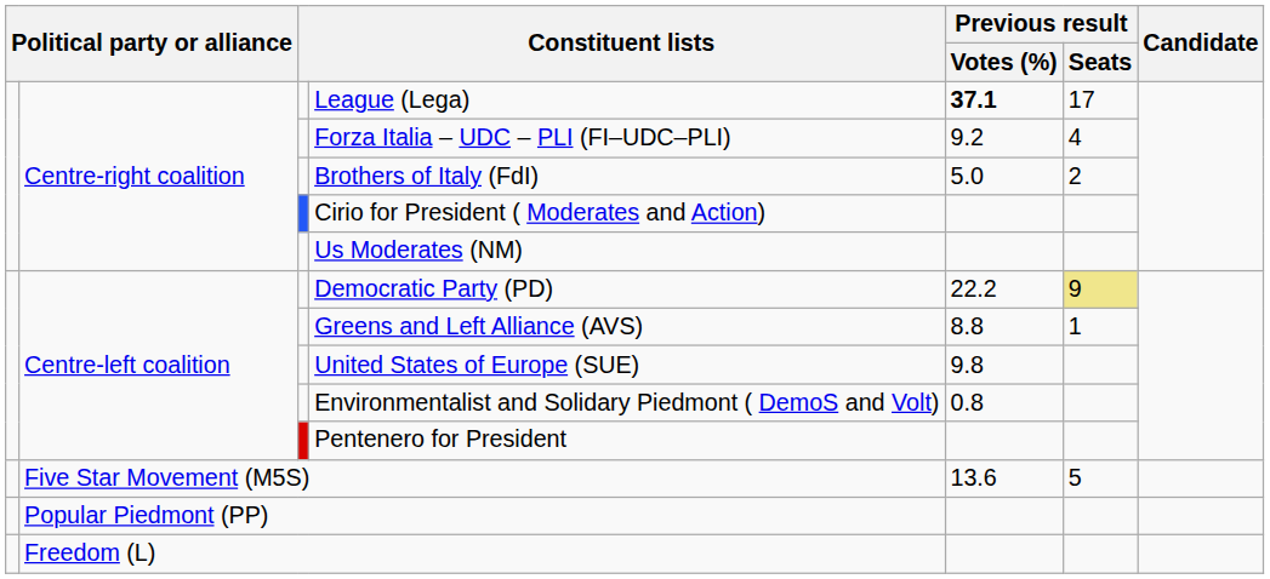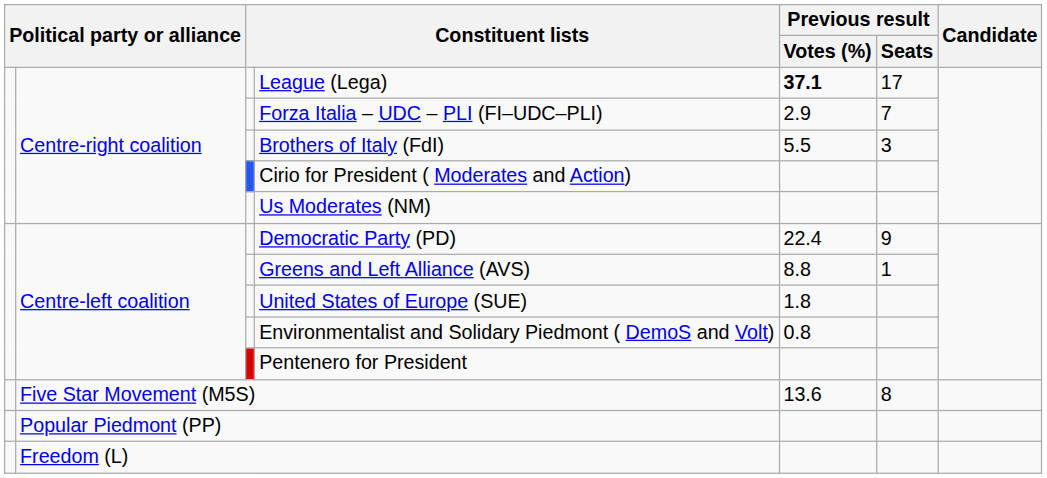Forza Italia – UDC – PLI (FI–UDC–PLI) | Previous result / Votes (%): 9.2 -> 2.9
Forza Italia – UDC – PLI (FI–UDC–PLI) | Previous result / Seats: 4 -> 7
Brothers of Italy (FdI) | Previous result / Votes (%): 5.0 -> 5.5
Brothers of Italy (FdI) | Previous result / Seats: 2 -> 3
Democratic Party (PD) | Previous result / Votes (%): 22.2 -> 22.4
Democratic Party (PD) | Previous result / Seats: khaki background -> no background
United States of Europe (SUE) | Previous result / Votes (%): 9.8 -> 1.8
Five Star Movement (M5S) | Previous result / Seats: 5 -> 8
